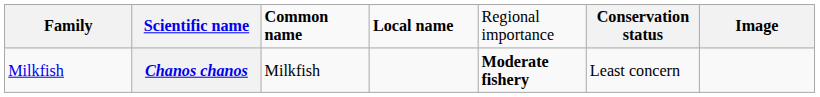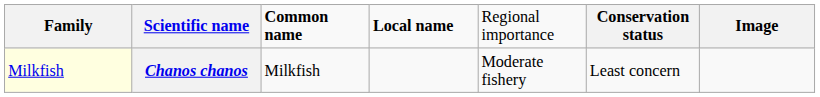Chanos chanos | column 1: no background -> lightyellow background
Chanos chanos | column 5: bold -> normal
